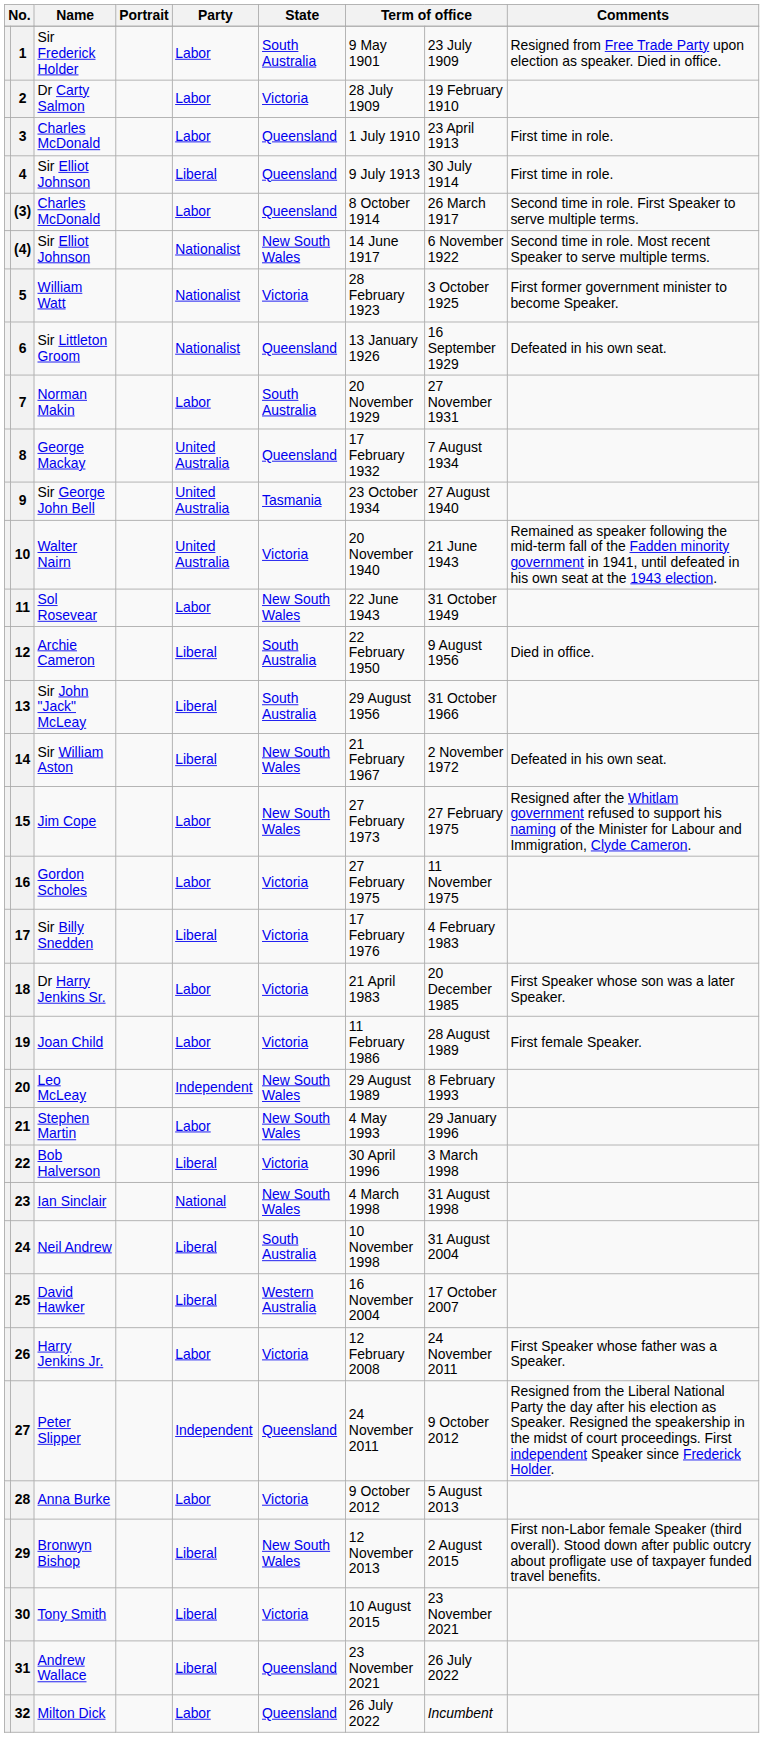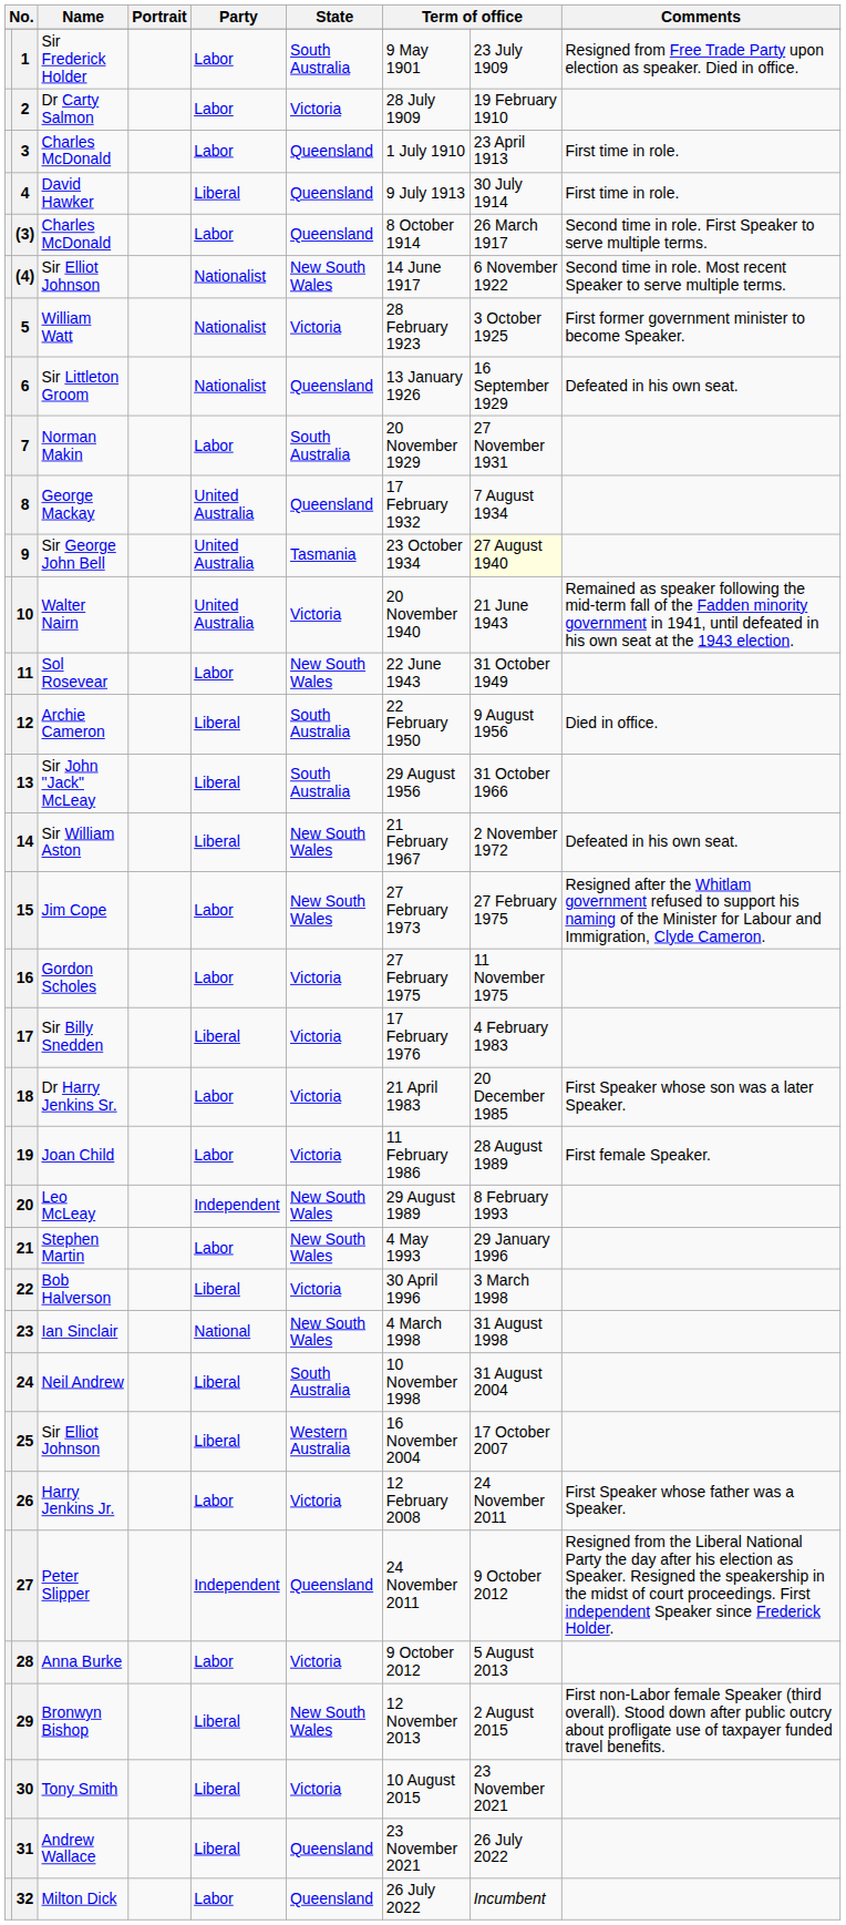4 | Name: Sir Elliot Johnson -> David Hawker
9 | column 8: no background -> lightyellow background
25 | Name: David Hawker -> Sir Elliot Johnson
